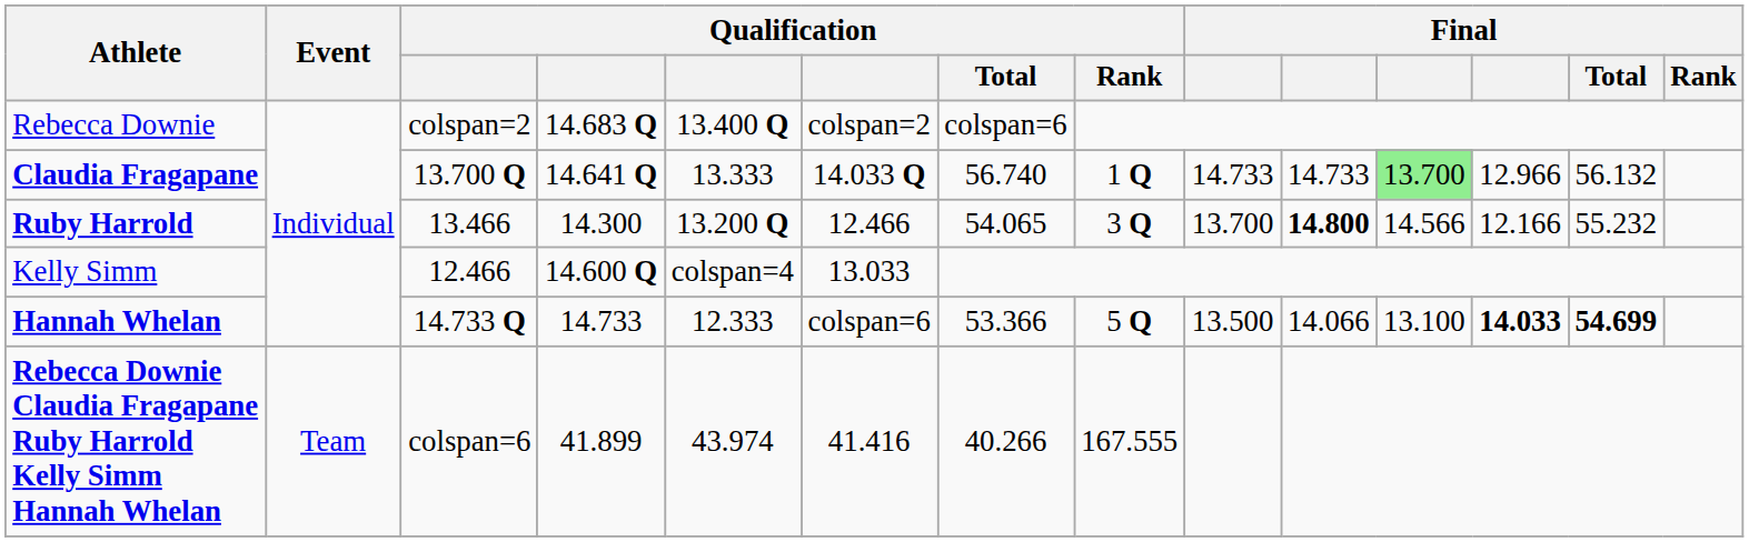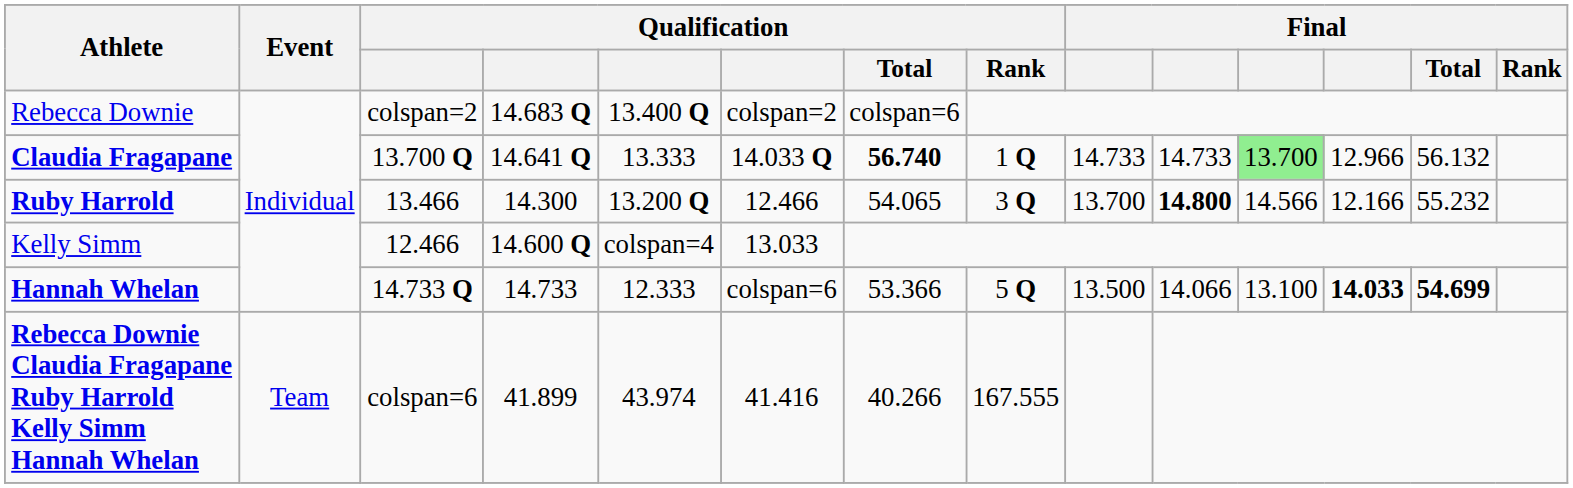Claudia Fragapane | Qualification / Total: normal -> bold
